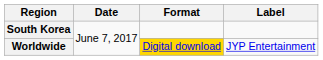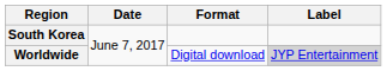Worldwide | Format: gold background -> no background
Worldwide | Label: no background -> lightgrey background
